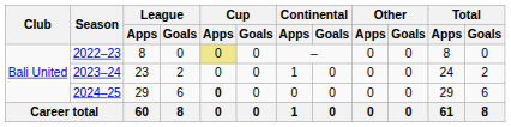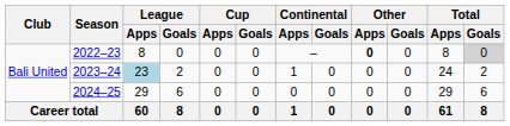2022–23 | Cup / Apps: khaki background -> no background
2022–23 | Other / Apps: normal -> bold
2022–23 | Total / Goals: no background -> lightgrey background
2023–24 | League / Apps: no background -> lightblue background
2024–25 | Cup / Apps: bold -> normal
